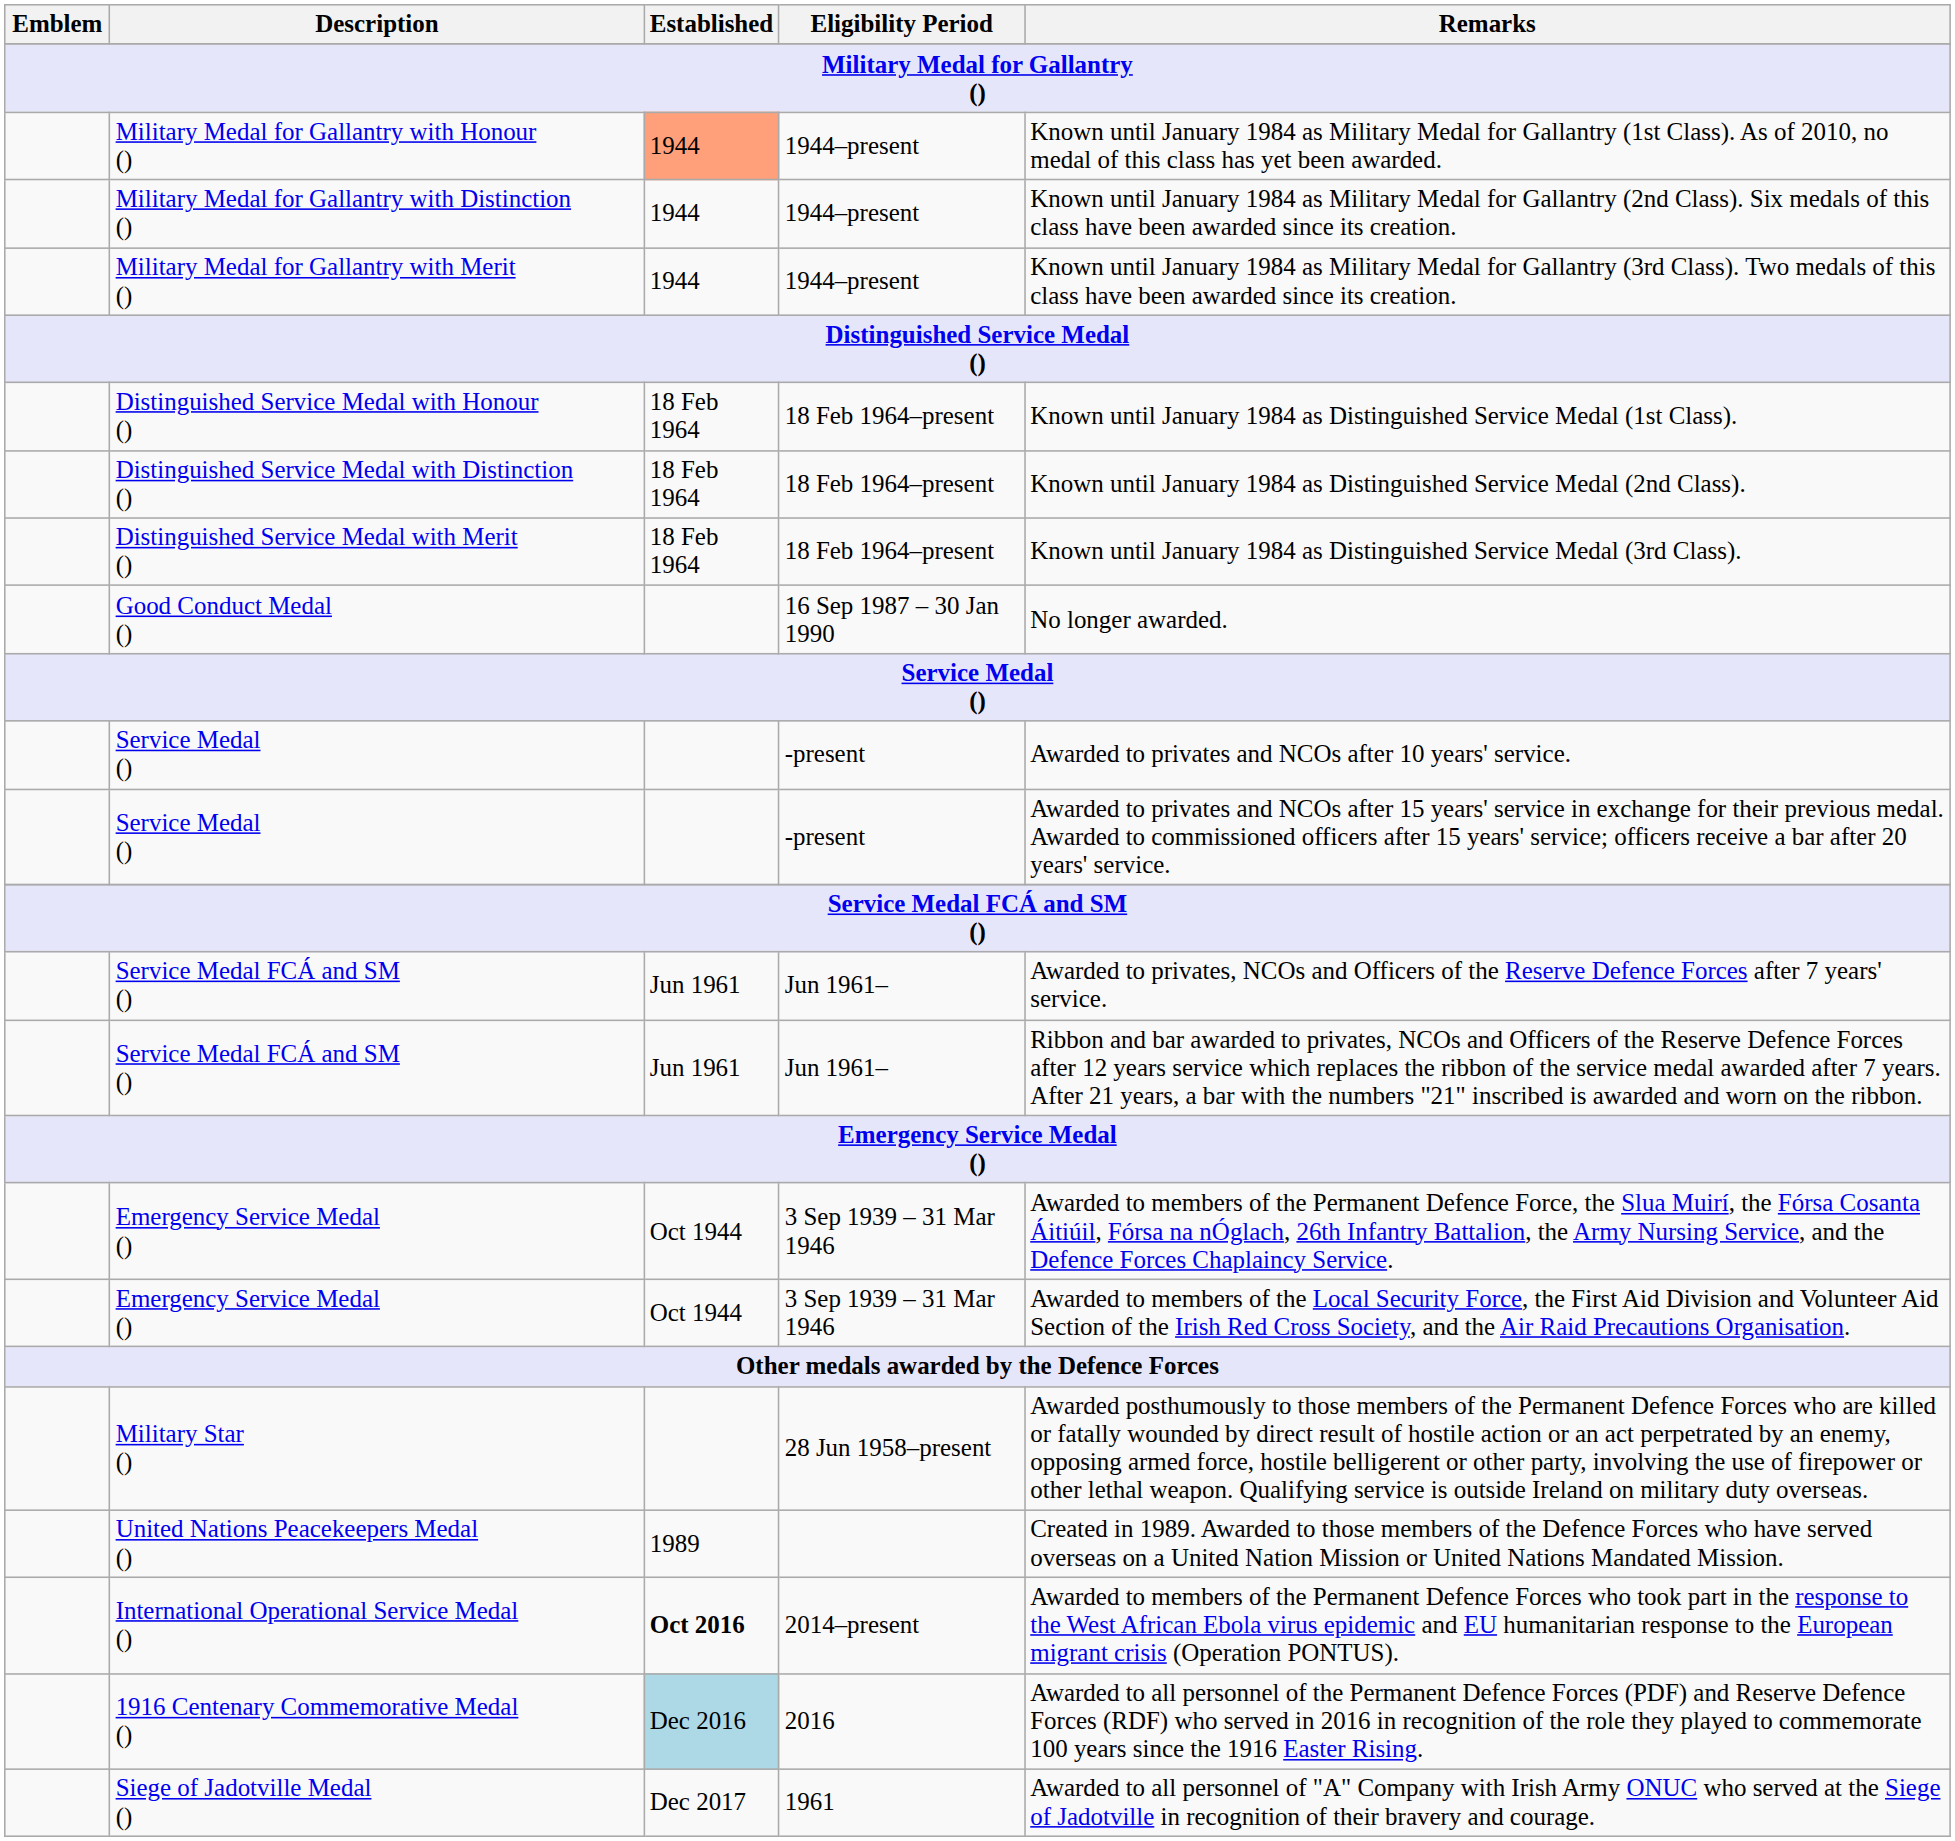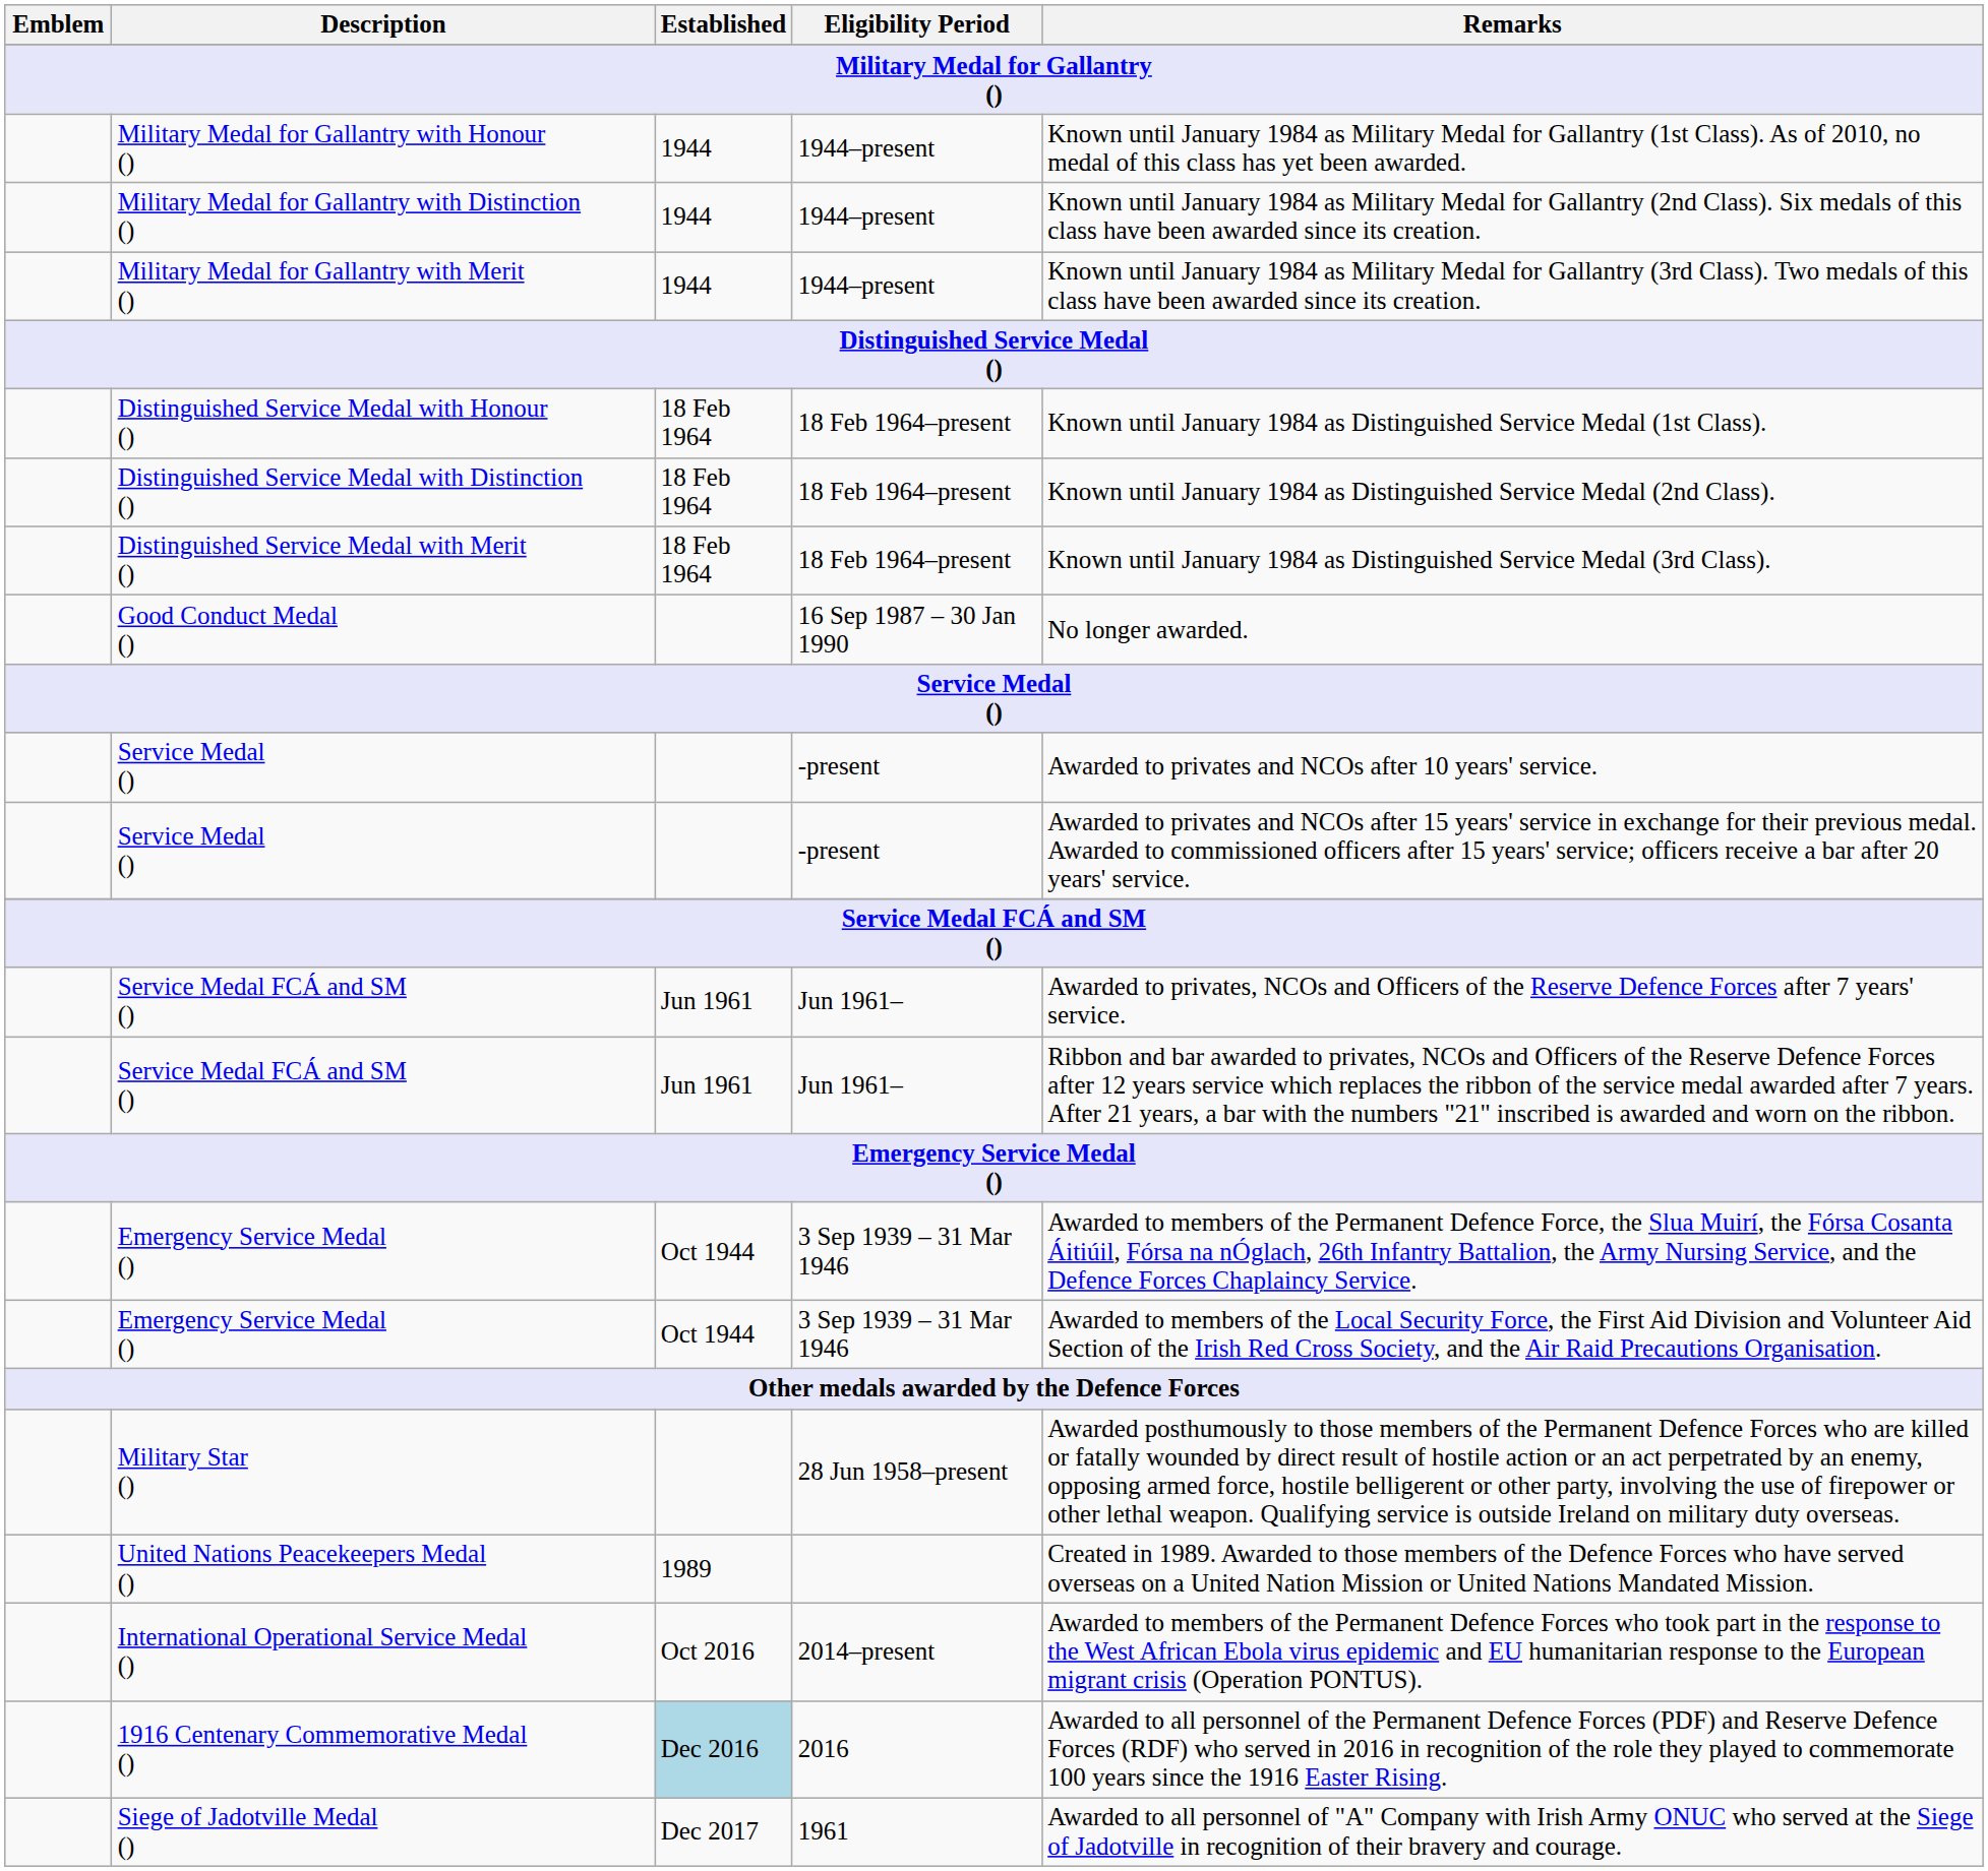Military Medal for Gallantry with Honour () | Established: lightsalmon background -> no background
International Operational Service Medal () | Established: bold -> normal
